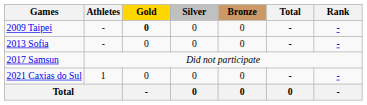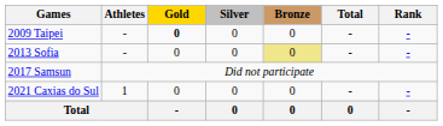2013 Sofia | Bronze: no background -> khaki background
